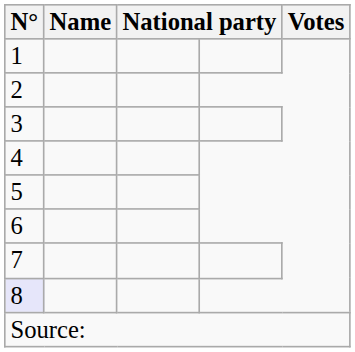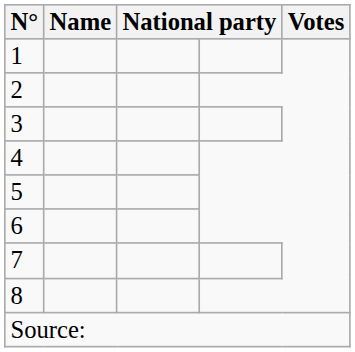8 | N°: lavender background -> no background
